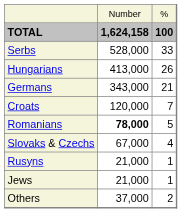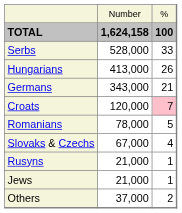Croats | column 3: no background -> pink background
Romanians | column 2: bold -> normal
